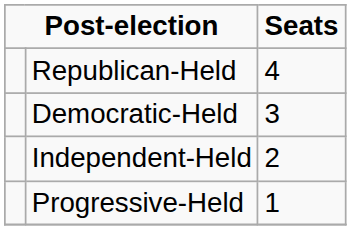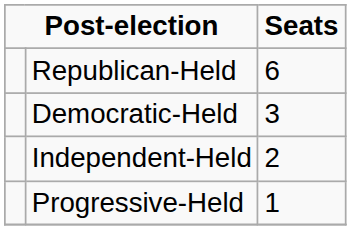Republican-Held | column 3: 4 -> 6
